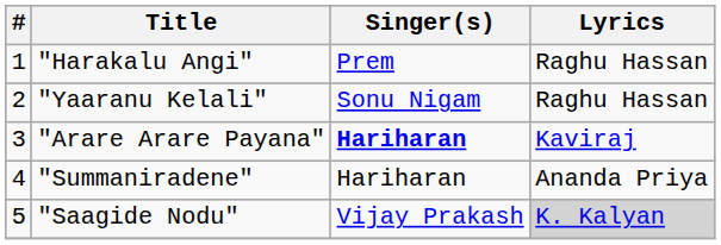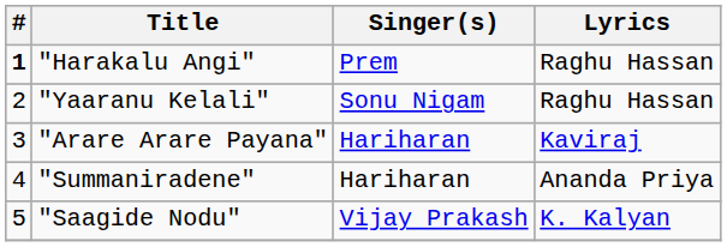"Harakalu Angi" | #: normal -> bold
"Arare Arare Payana" | Singer(s): bold -> normal
"Saagide Nodu" | Lyrics: lightgrey background -> no background
